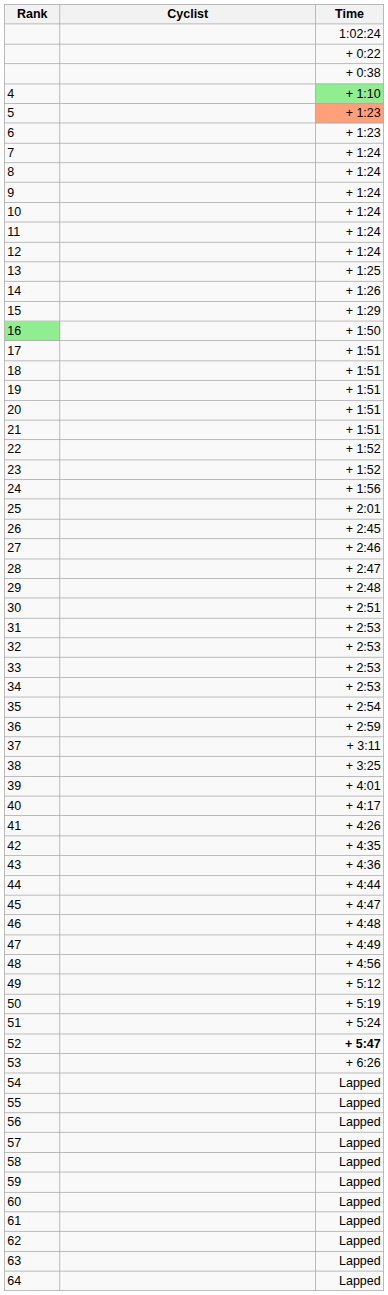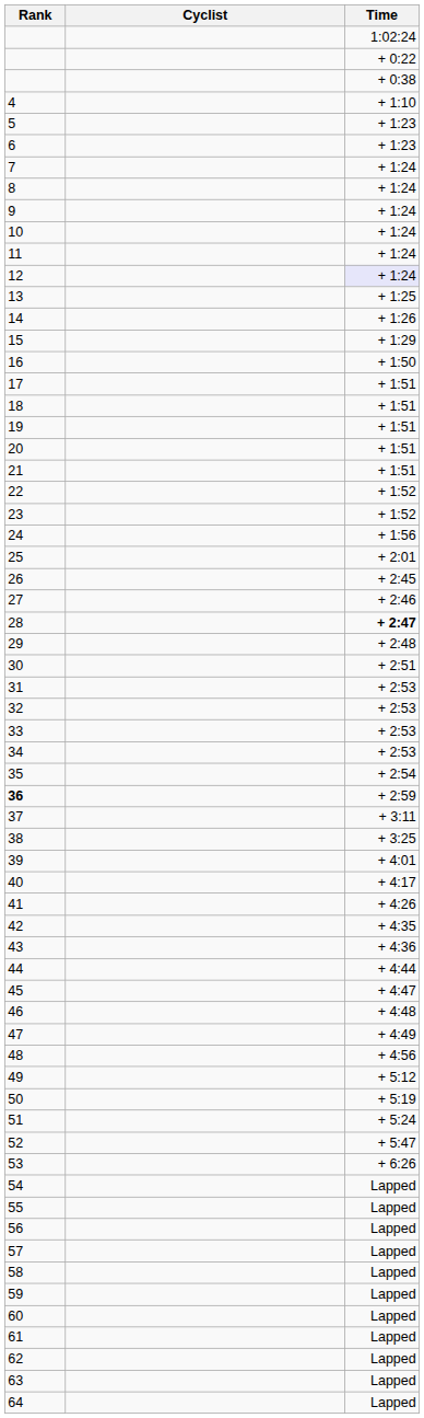4 | Time: lightgreen background -> no background
5 | Time: lightsalmon background -> no background
12 | Time: no background -> lavender background
16 | Rank: lightgreen background -> no background
28 | Time: normal -> bold
36 | Rank: normal -> bold
52 | Time: bold -> normal
